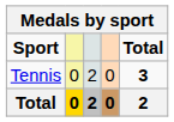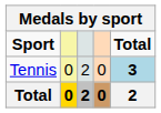Tennis | Total: no background -> lightblue background
